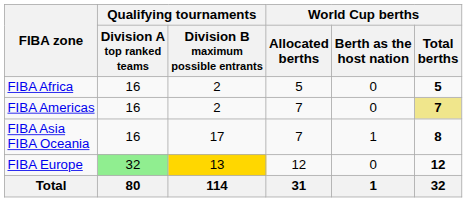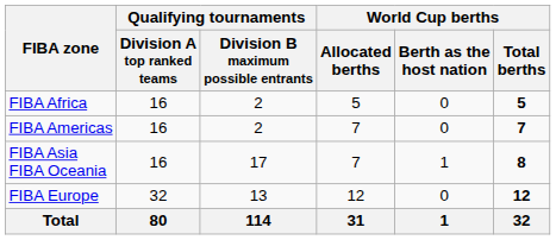FIBA Americas | World Cup berths / Total berths: khaki background -> no background
FIBA Europe | Qualifying tournaments / Division A top ranked teams: lightgreen background -> no background
FIBA Europe | column 3: gold background -> no background
